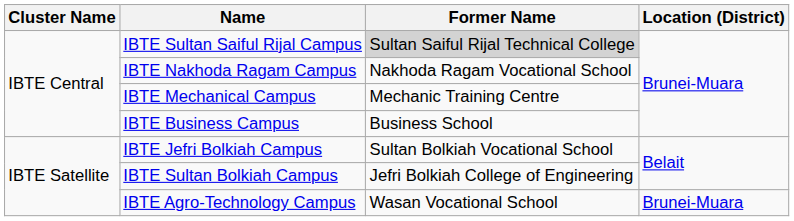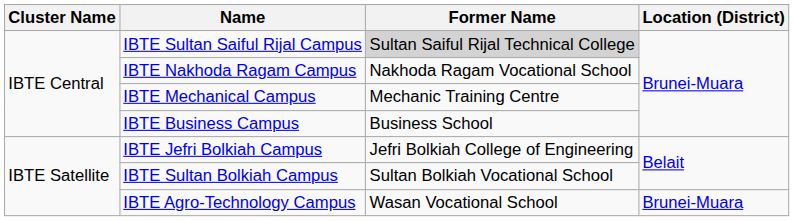IBTE Jefri Bolkiah Campus | Former Name: Sultan Bolkiah Vocational School -> Jefri Bolkiah College of Engineering
IBTE Sultan Bolkiah Campus | Former Name: Jefri Bolkiah College of Engineering -> Sultan Bolkiah Vocational School
